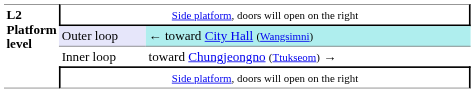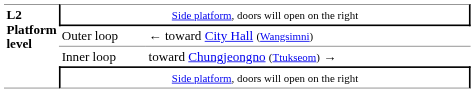Outer loop | column 2: lavender background -> no background
Outer loop | column 3: paleturquoise background -> no background
